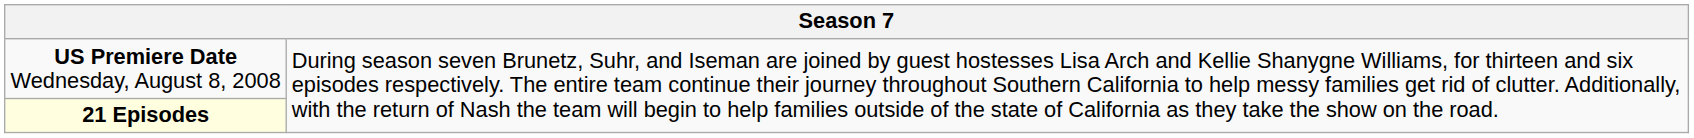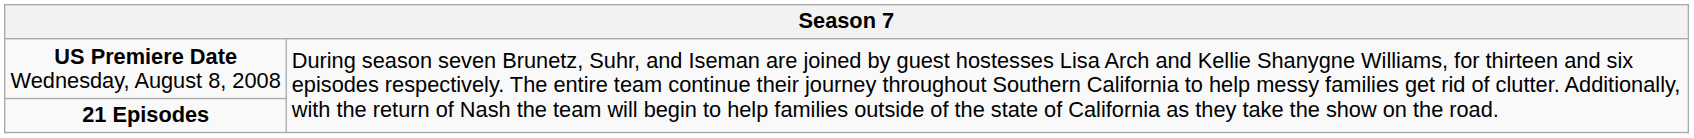21 Episodes | column 1: lightyellow background -> no background
